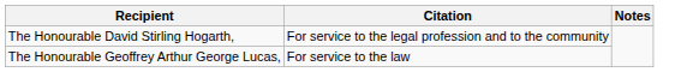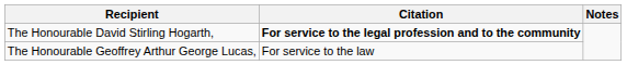The Honourable David Stirling Hogarth, | Citation: normal -> bold
